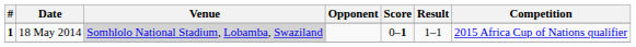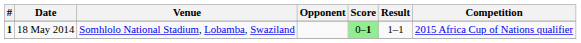18 May 2014 | Venue: lightgrey background -> no background
18 May 2014 | Score: no background -> lightgreen background
